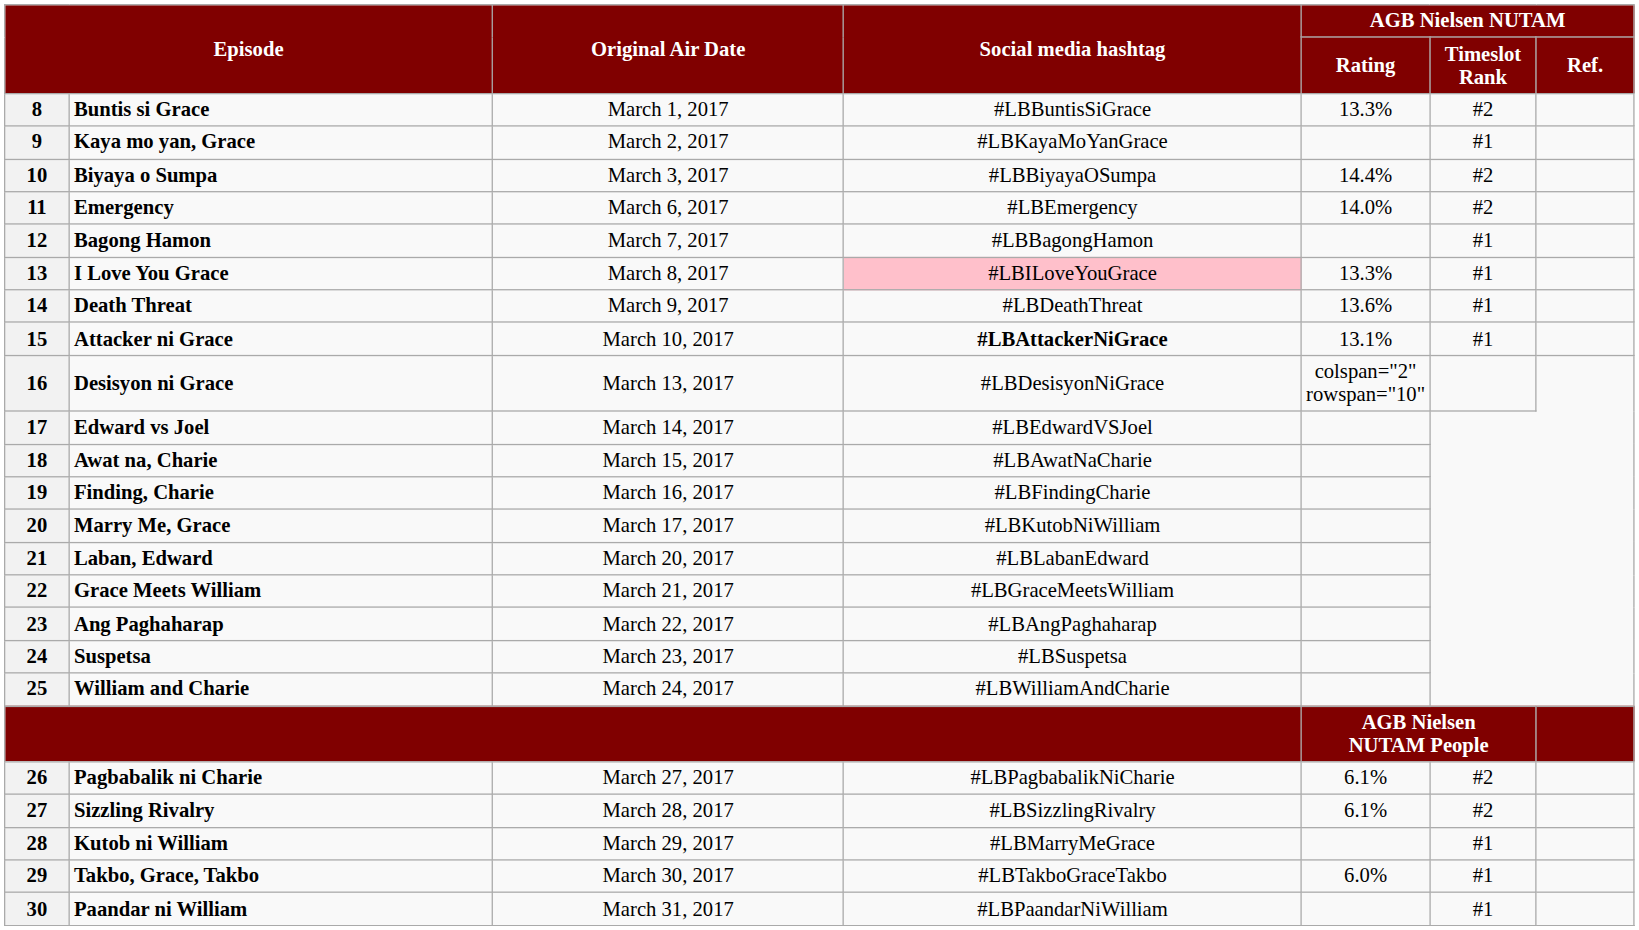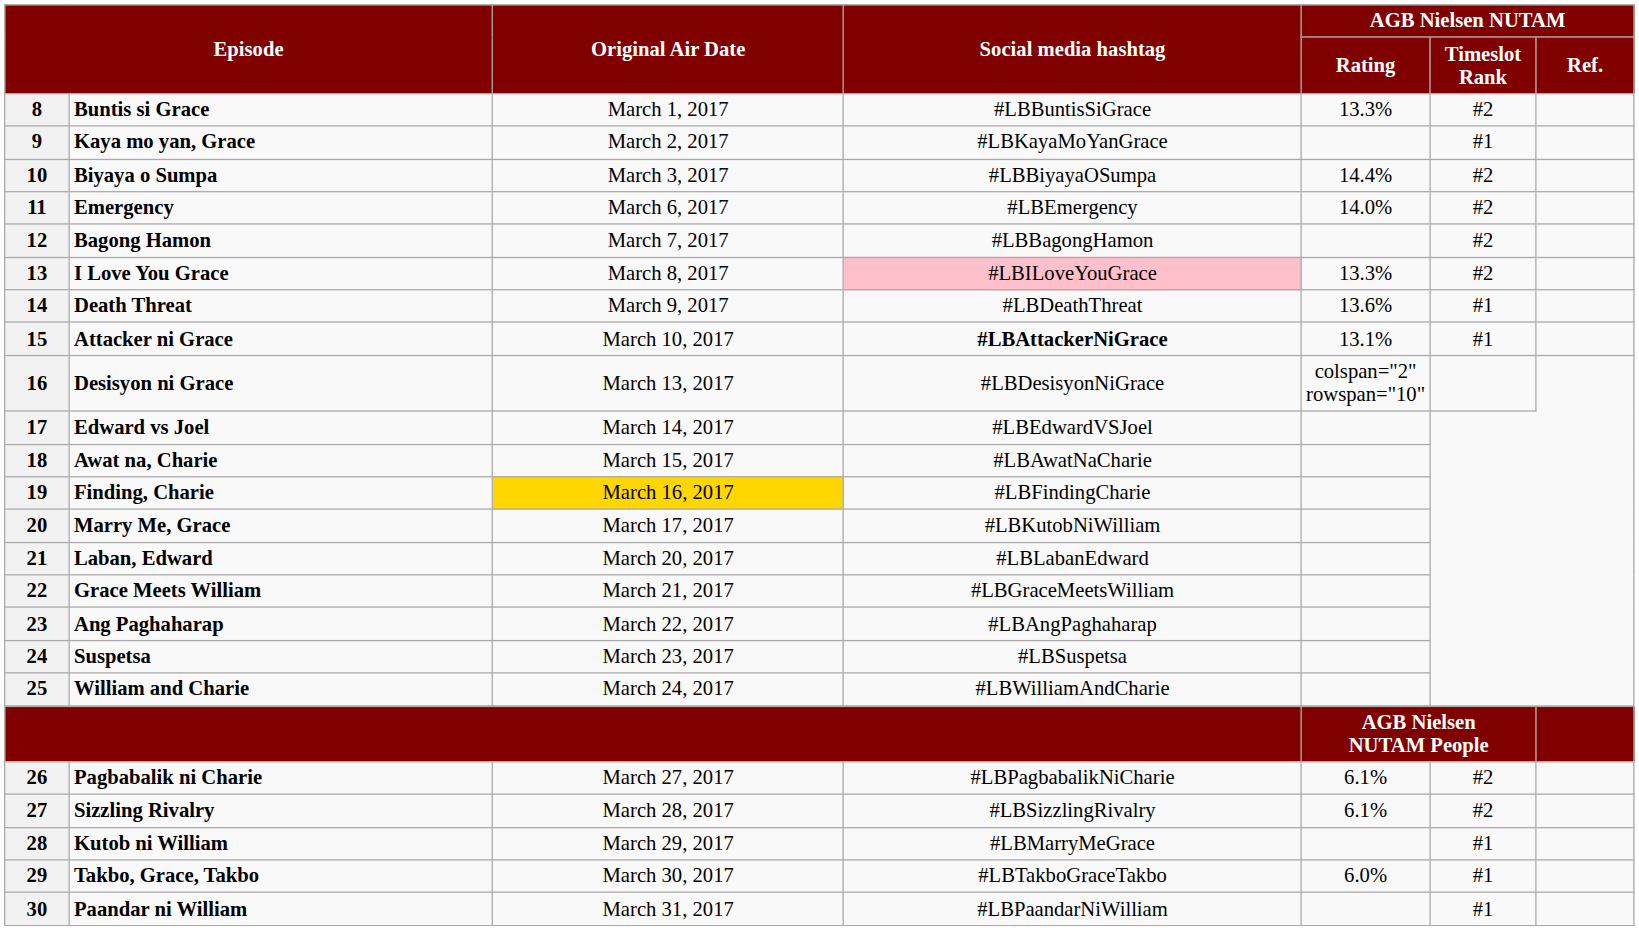12 | AGB Nielsen NUTAM / Timeslot Rank: #1 -> #2
13 | AGB Nielsen NUTAM / Timeslot Rank: #1 -> #2
19 | Original Air Date: no background -> gold background
